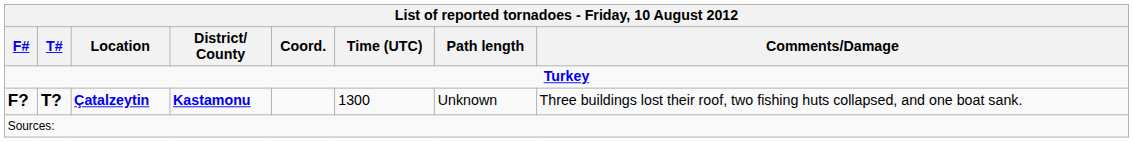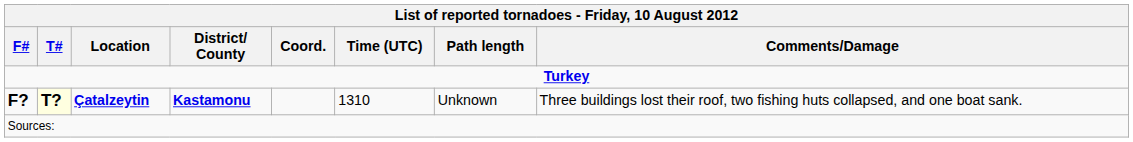F? | T#: no background -> lightyellow background
F? | Time (UTC): 1300 -> 1310
